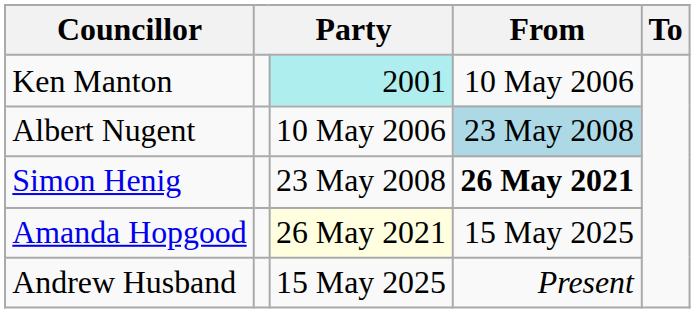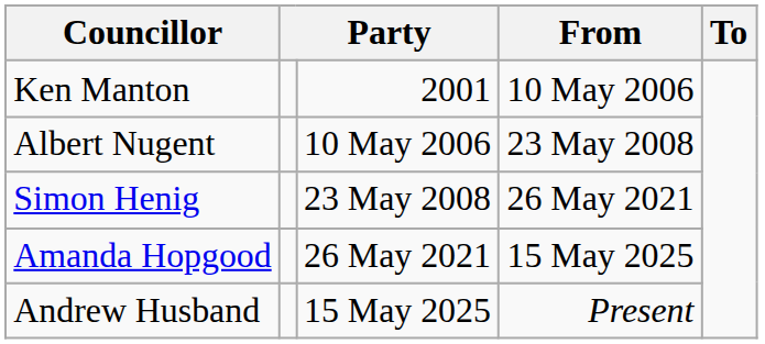Ken Manton | column 3: paleturquoise background -> no background
Albert Nugent | From: lightblue background -> no background
Simon Henig | From: bold -> normal
Amanda Hopgood | column 3: lightyellow background -> no background
